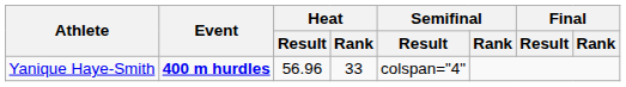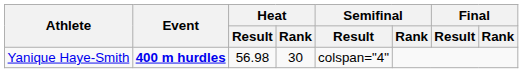Yanique Haye-Smith | Heat / Result: 56.96 -> 56.98
Yanique Haye-Smith | Heat / Rank: 33 -> 30
